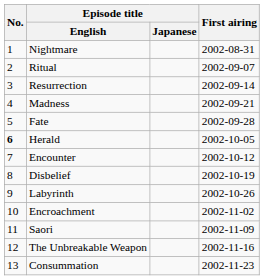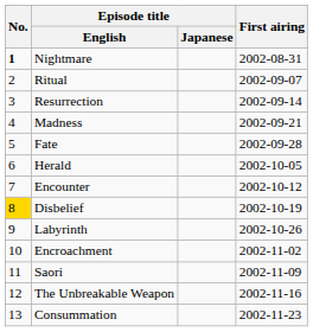Nightmare | No.: normal -> bold
Herald | No.: bold -> normal
Disbelief | No.: no background -> gold background
